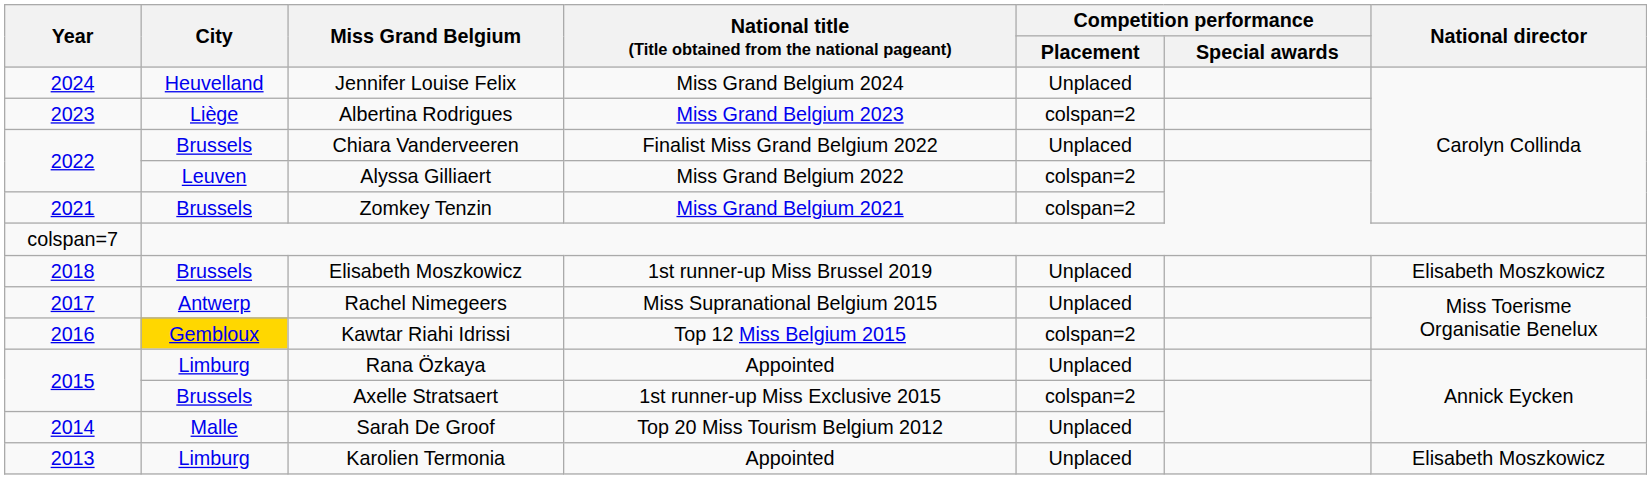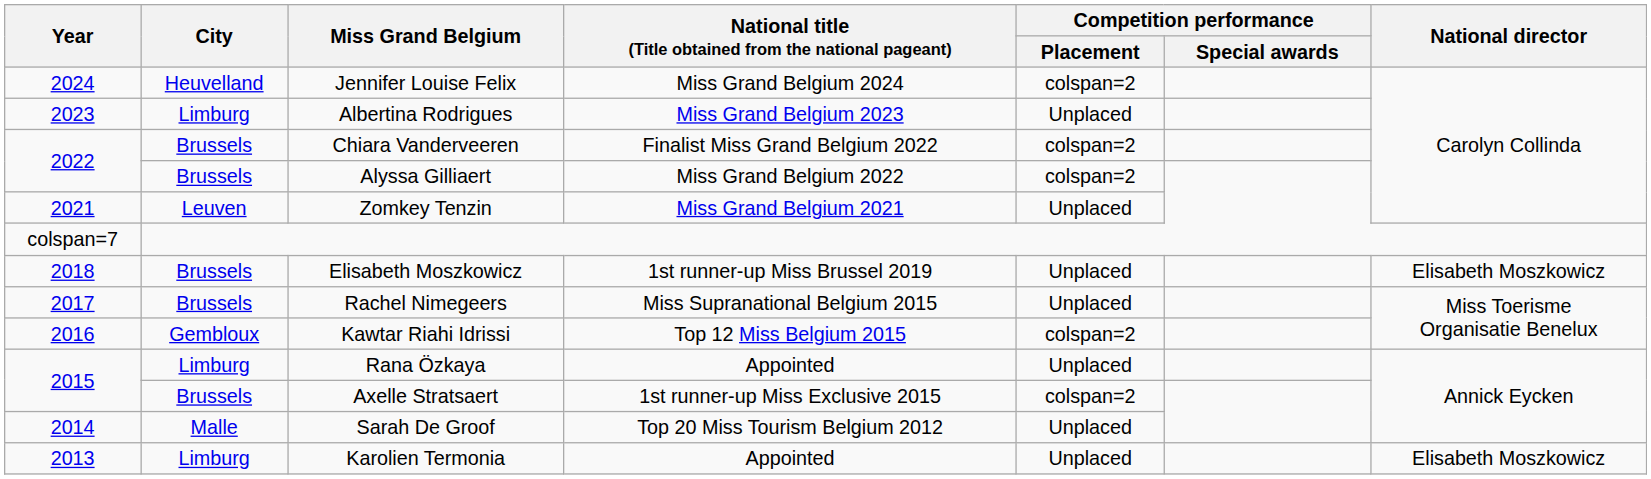Jennifer Louise Felix | Competition performance / Placement: Unplaced -> colspan=2
Albertina Rodrigues | City: Liège -> Limburg
Albertina Rodrigues | Competition performance / Placement: colspan=2 -> Unplaced
Chiara Vanderveeren | Competition performance / Placement: Unplaced -> colspan=2
Alyssa Gilliaert | City: Leuven -> Brussels
Zomkey Tenzin | City: Brussels -> Leuven
Zomkey Tenzin | Competition performance / Placement: colspan=2 -> Unplaced
Rachel Nimegeers | City: Antwerp -> Brussels
Kawtar Riahi Idrissi | City: gold background -> no background
